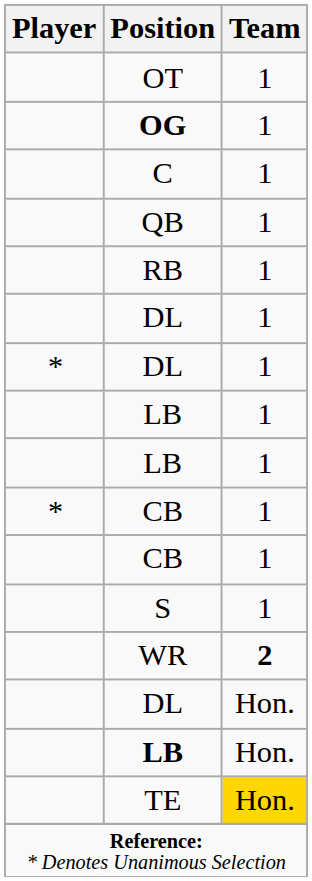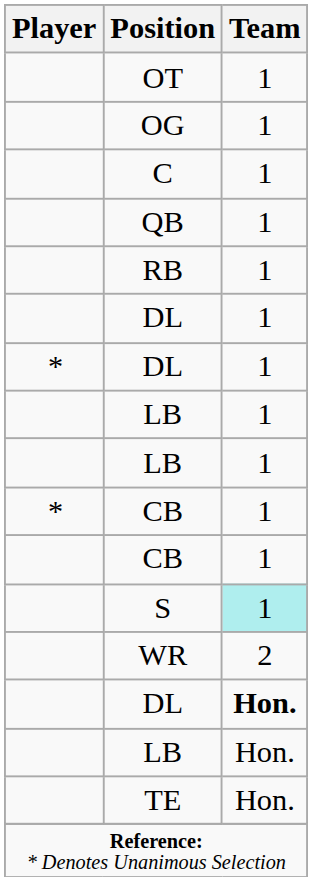OG | Position: bold -> normal
S | Team: no background -> paleturquoise background
WR | Team: bold -> normal
DL / Hon. | Team: normal -> bold
LB / Hon. | Position: bold -> normal
TE | Team: gold background -> no background
